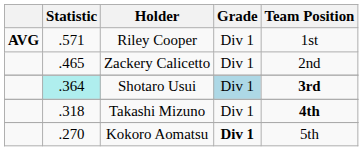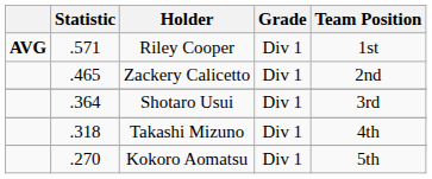Shotaro Usui | Statistic: paleturquoise background -> no background
Shotaro Usui | Grade: lightblue background -> no background
Shotaro Usui | Team Position: bold -> normal
Takashi Mizuno | Team Position: bold -> normal
Kokoro Aomatsu | Grade: bold -> normal
